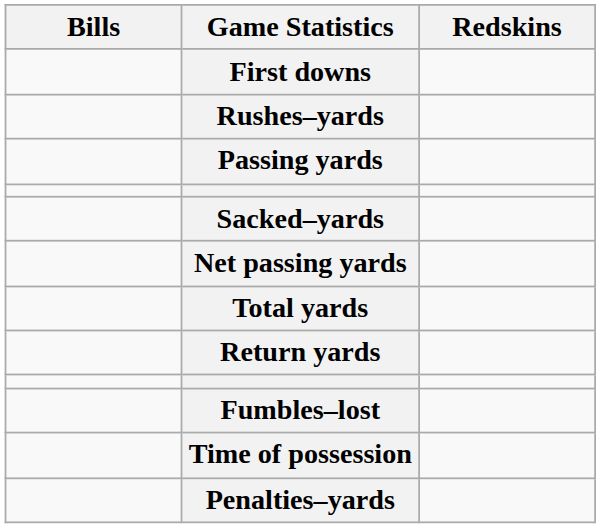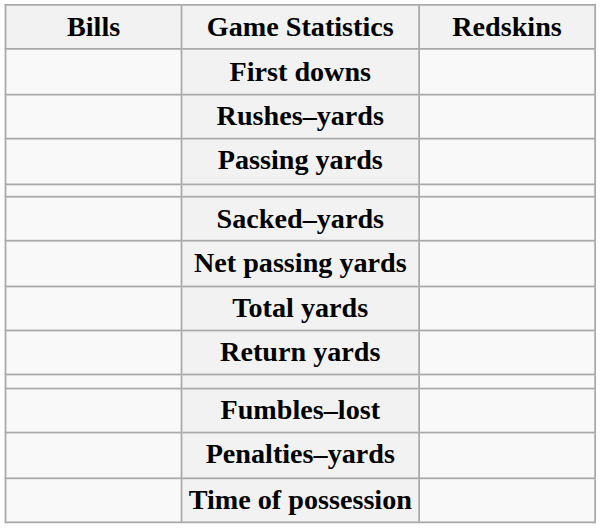rows swapped: Penalties–yards <-> Time of possession
